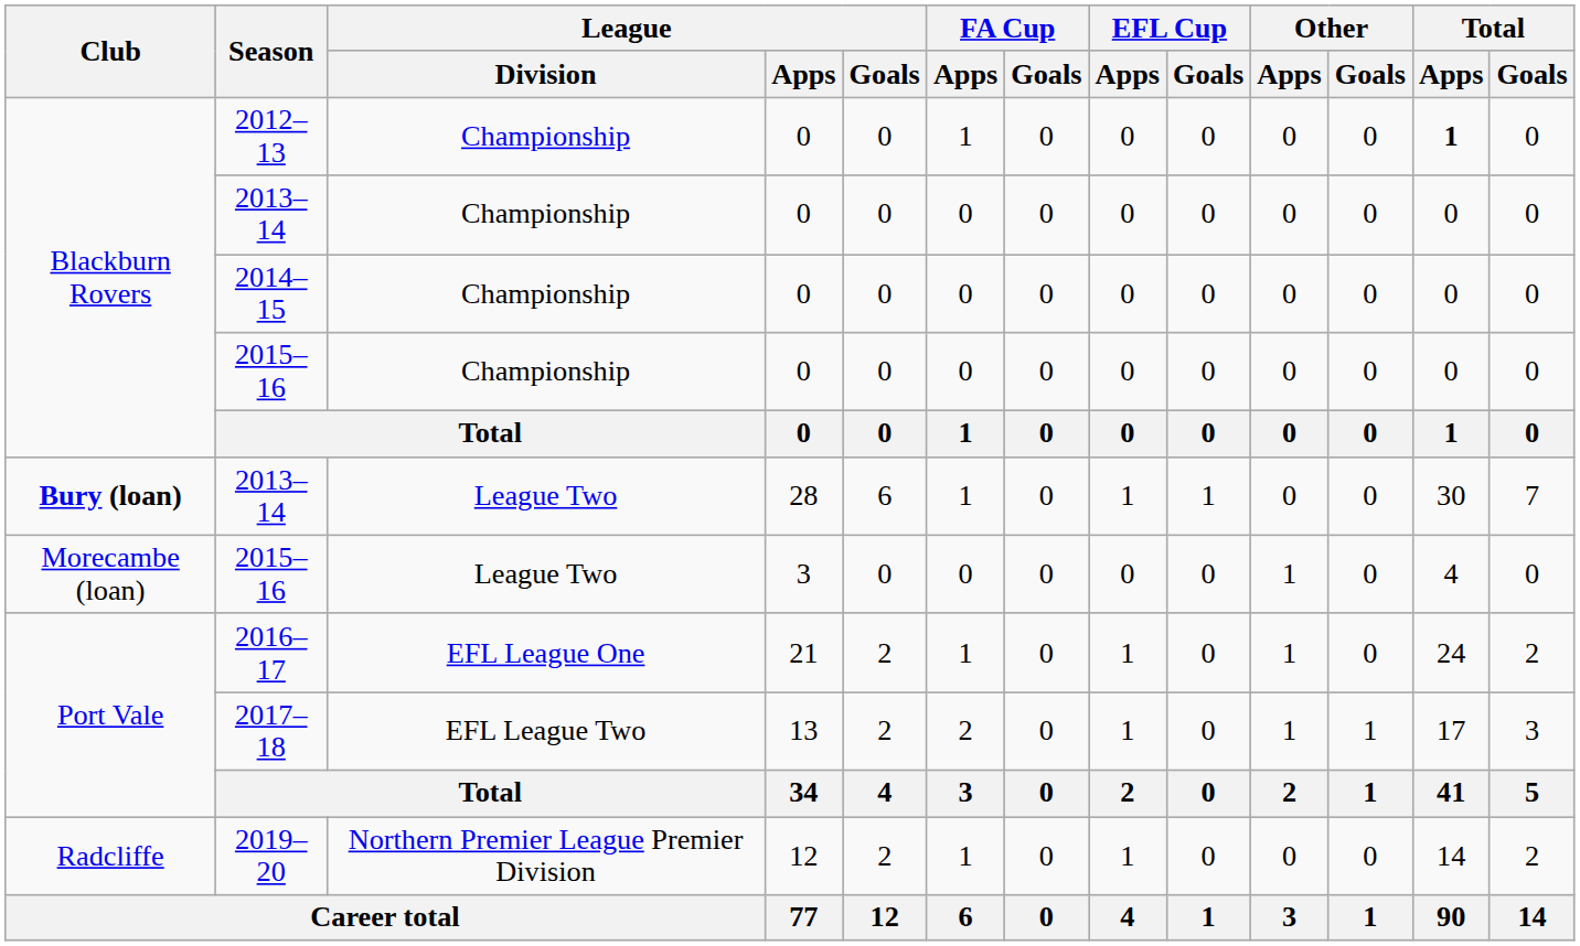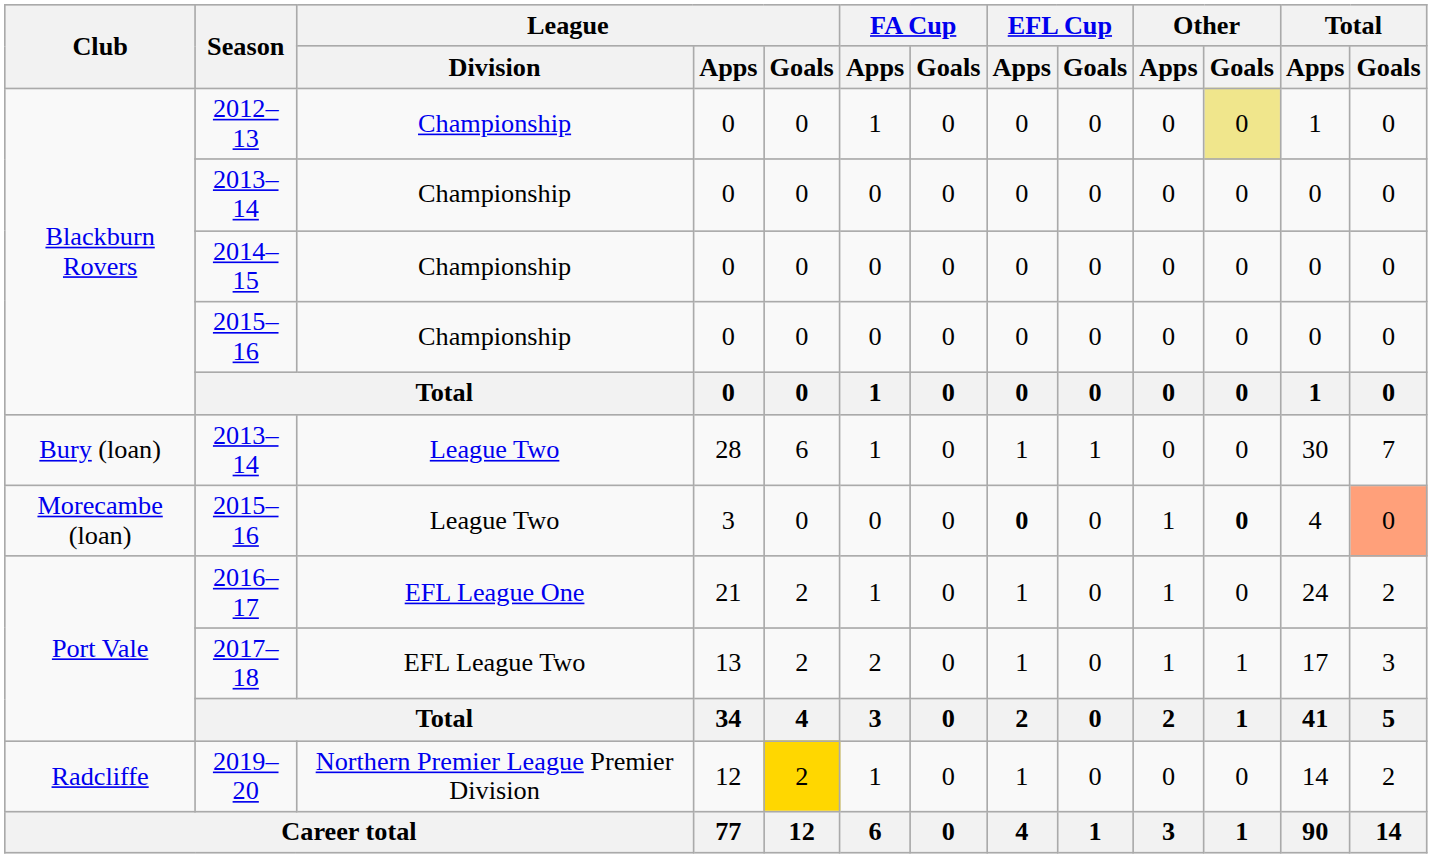2012–13 | Other / Goals: no background -> khaki background
2012–13 | Total / Apps: bold -> normal
2013–14 / 28 | Club: bold -> normal
2015–16 / 3 | EFL Cup / Apps: normal -> bold
2015–16 / 3 | Other / Goals: normal -> bold
2015–16 / 3 | Total / Goals: no background -> lightsalmon background
2019–20 | League / Goals: no background -> gold background
